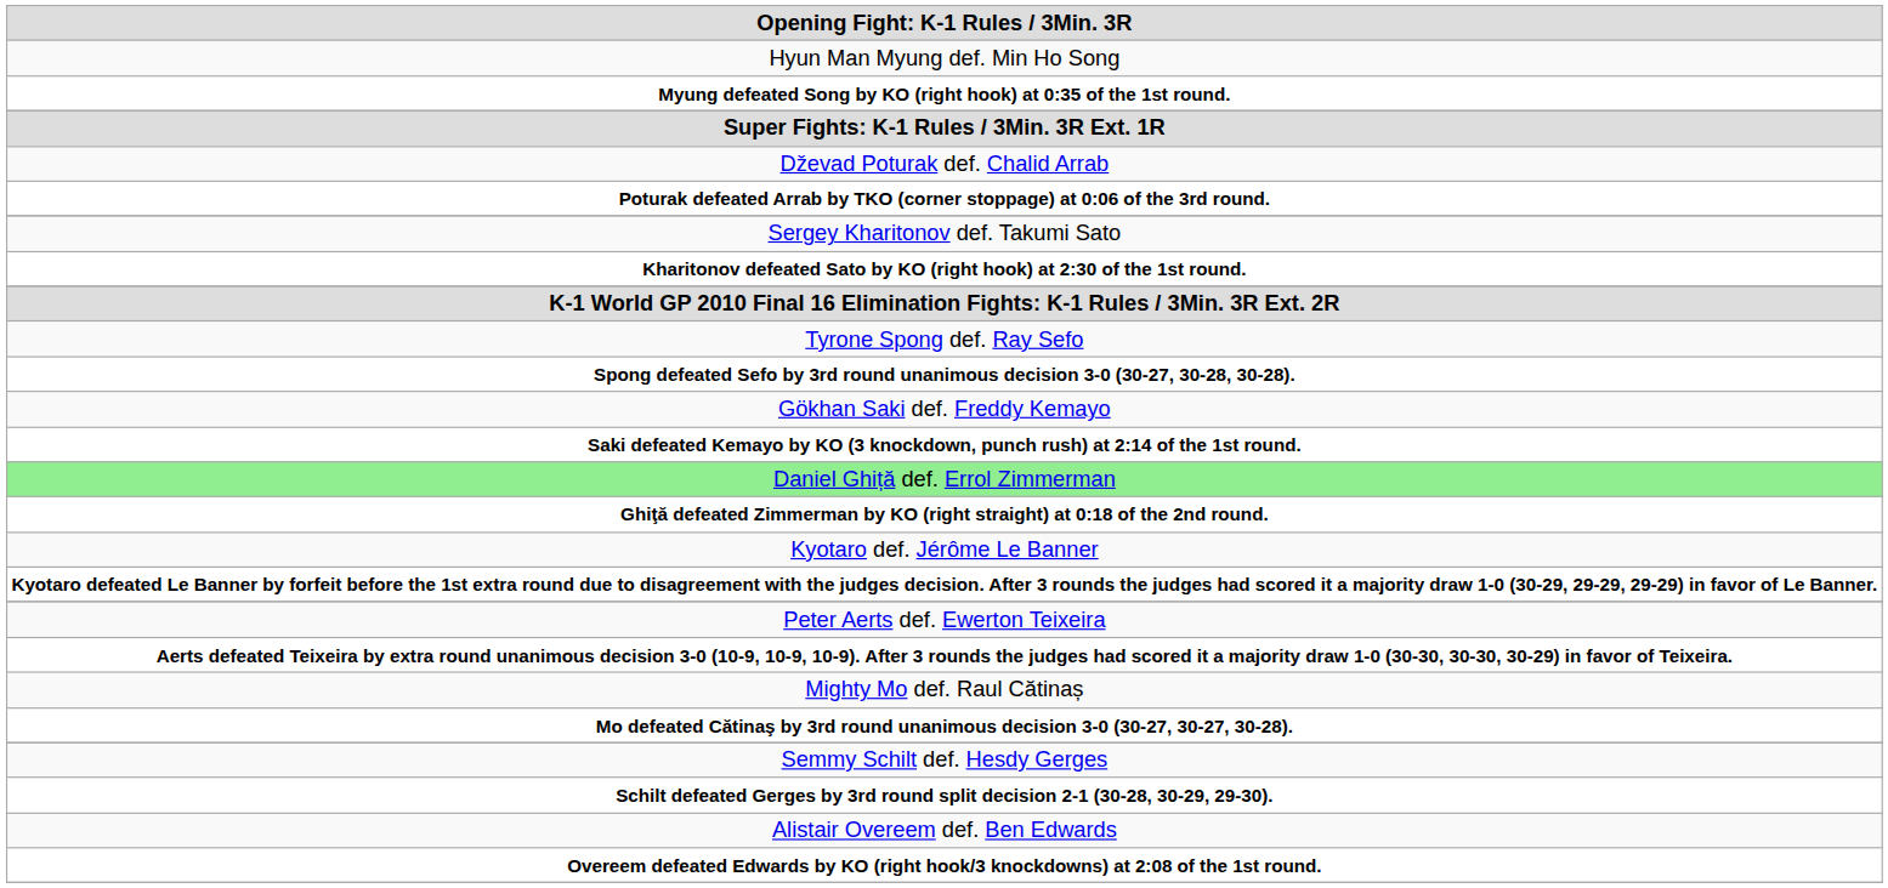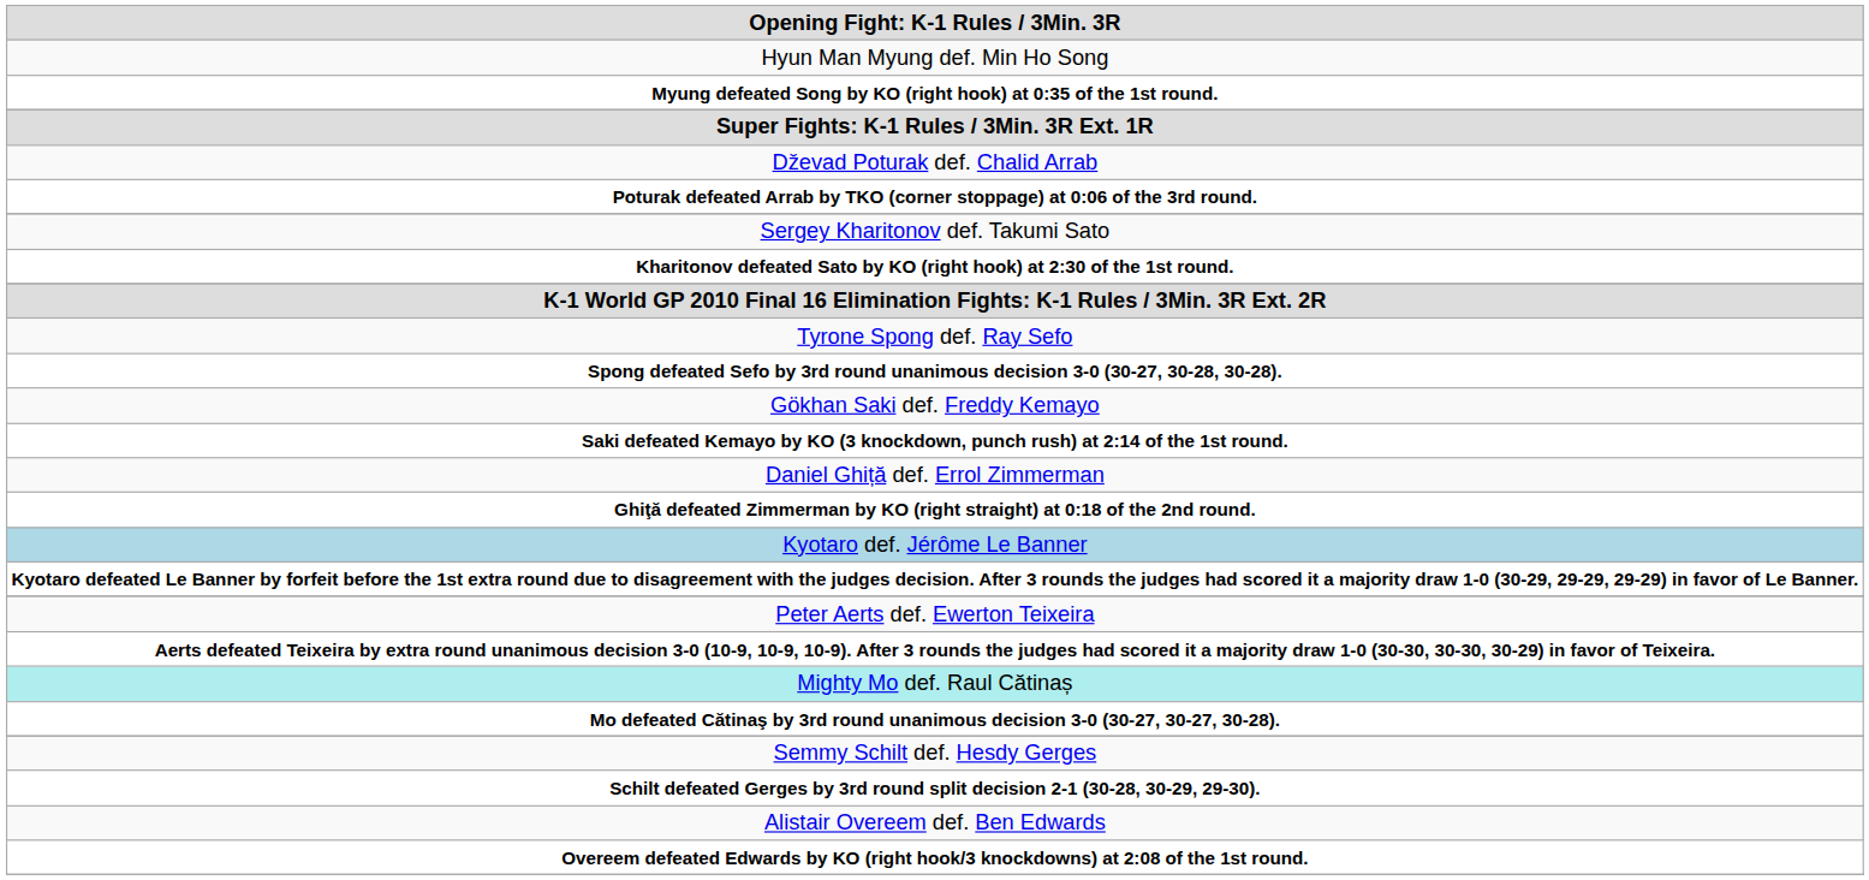Daniel Ghiță def. Errol Zimmerman | column 1: lightgreen background -> no background
Kyotaro def. Jérôme Le Banner | column 1: no background -> lightblue background
Mighty Mo def. Raul Cătinaș | column 1: no background -> paleturquoise background
